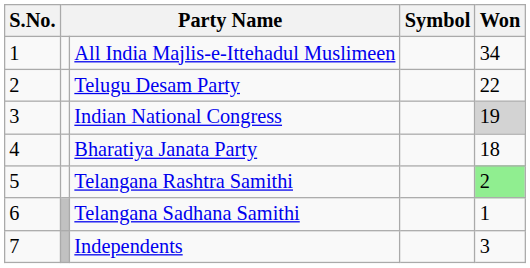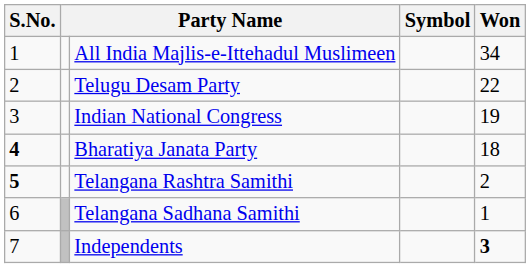Indian National Congress | Won: lightgrey background -> no background
Bharatiya Janata Party | S.No.: normal -> bold
Telangana Rashtra Samithi | S.No.: normal -> bold
Telangana Rashtra Samithi | Won: lightgreen background -> no background
Independents | Won: normal -> bold
